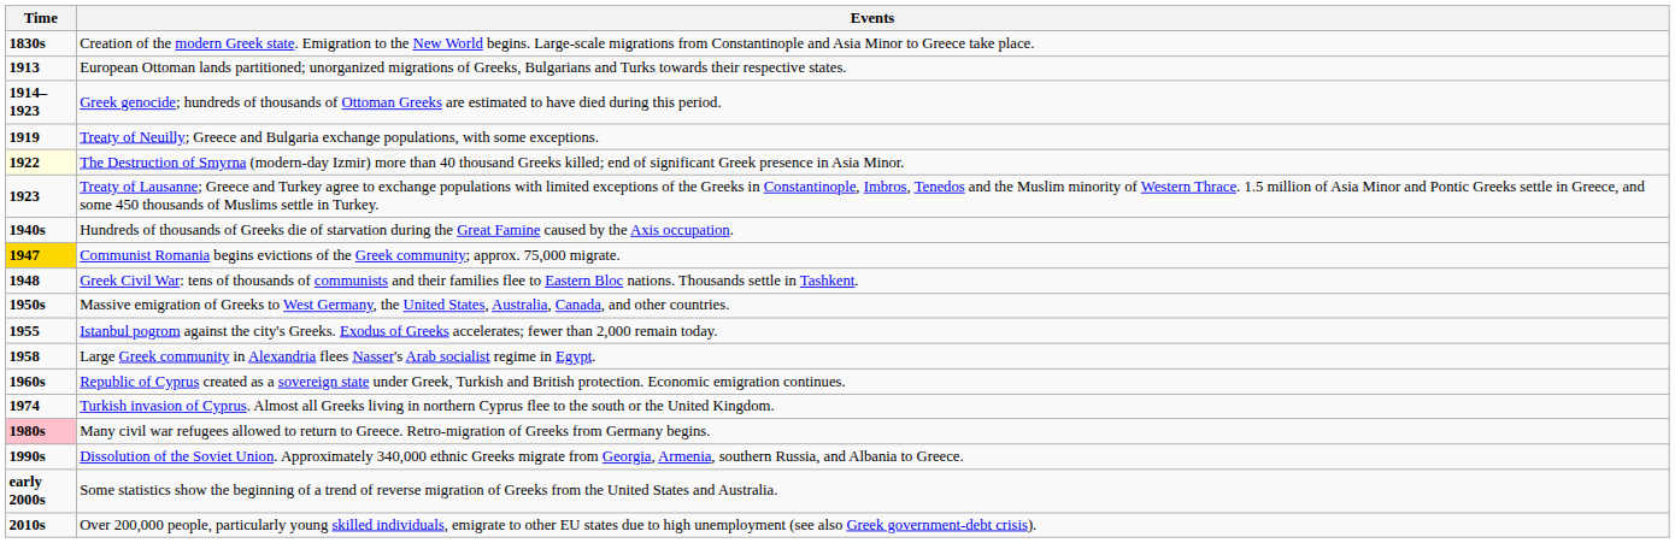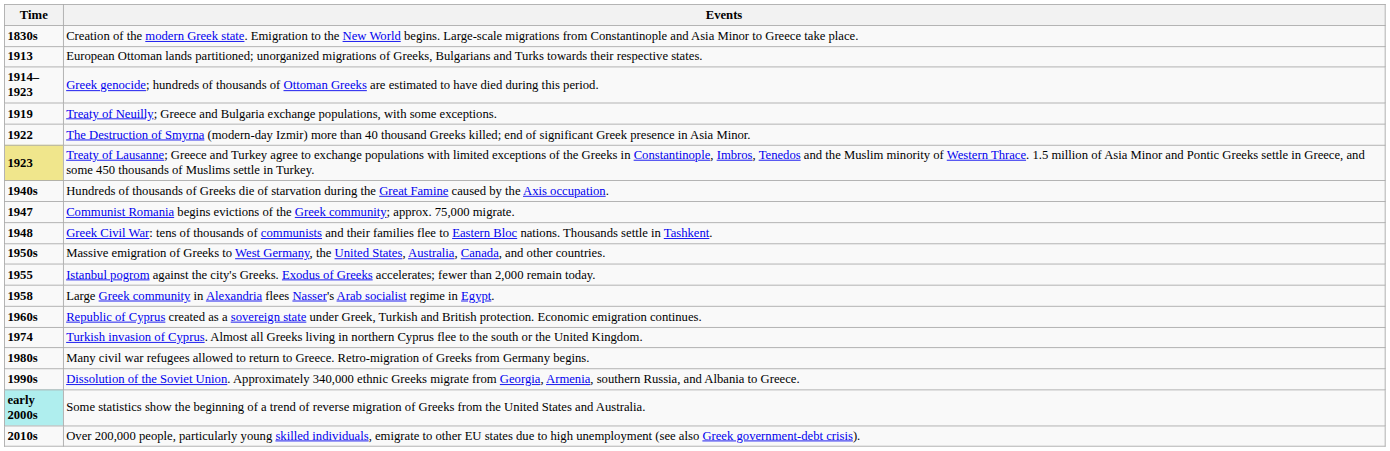row 6 | Time: lightyellow background -> no background
row 7 | Time: no background -> khaki background
row 9 | Time: gold background -> no background
row 16 | Time: pink background -> no background
row 18 | Time: no background -> paleturquoise background
